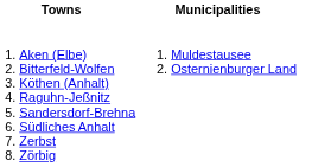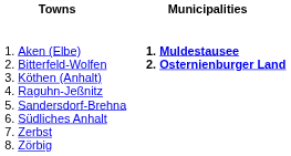row 2 | Municipalities: normal -> bold
